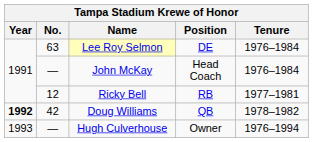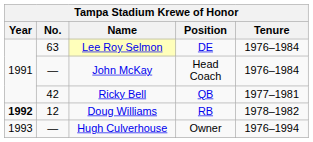Ricky Bell | No.: 12 -> 42
Ricky Bell | Position: RB -> QB
Doug Williams | No.: 42 -> 12
Doug Williams | Position: QB -> RB
